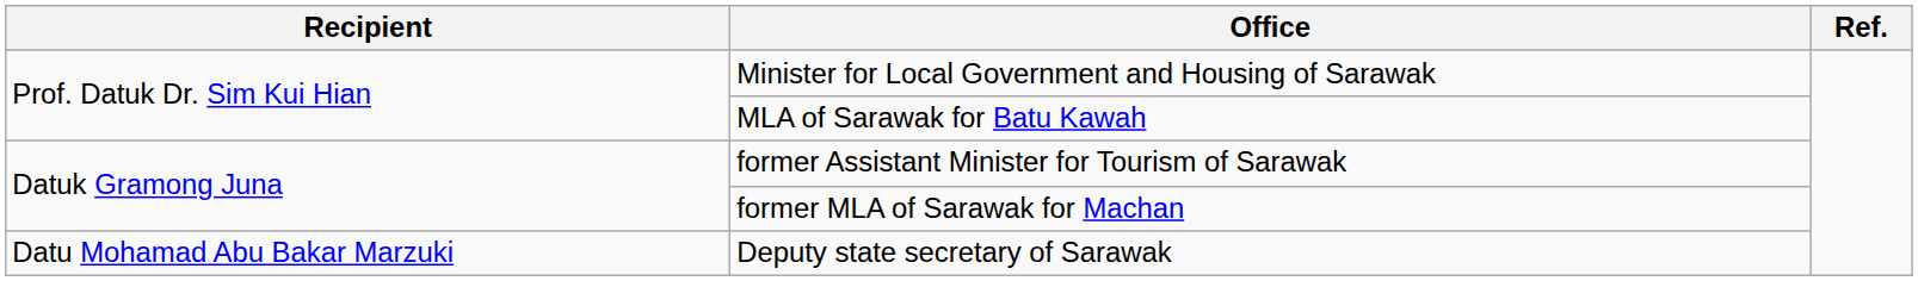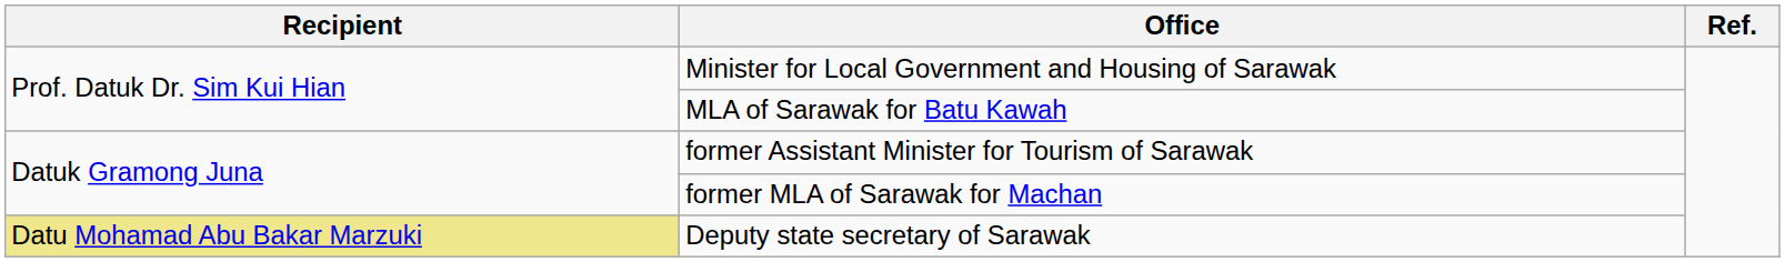Deputy state secretary of Sarawak | Recipient: no background -> khaki background
